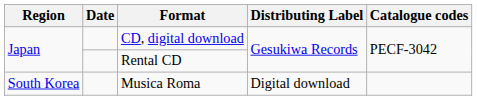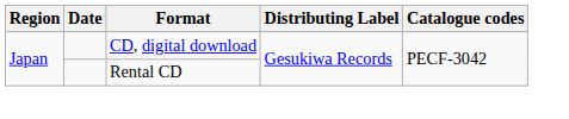- row: South Korea | Musica Roma | Digital download
